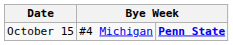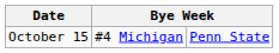October 15 | column 3: bold -> normal
